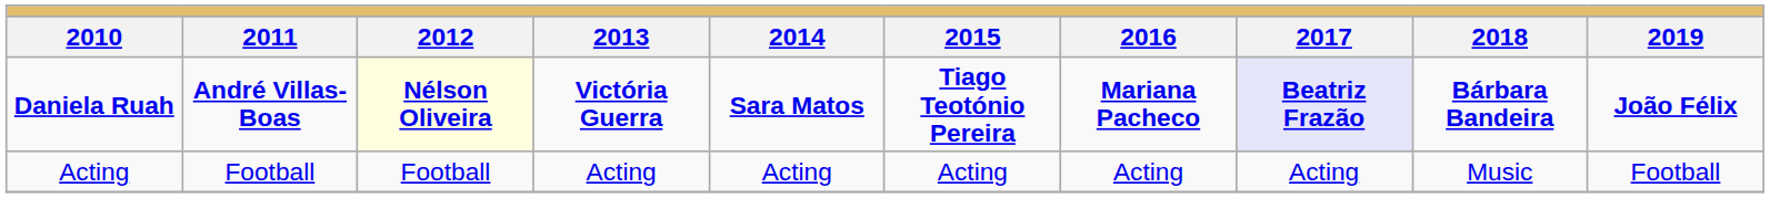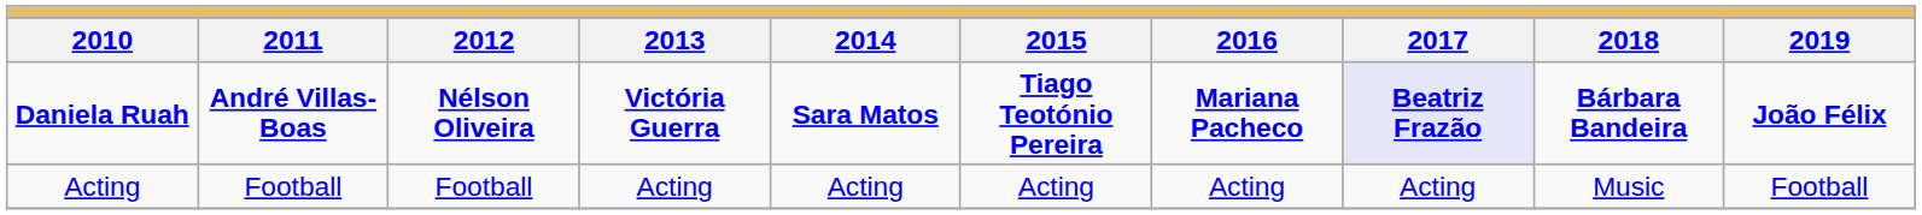Daniela Ruah | column 3: lightyellow background -> no background
